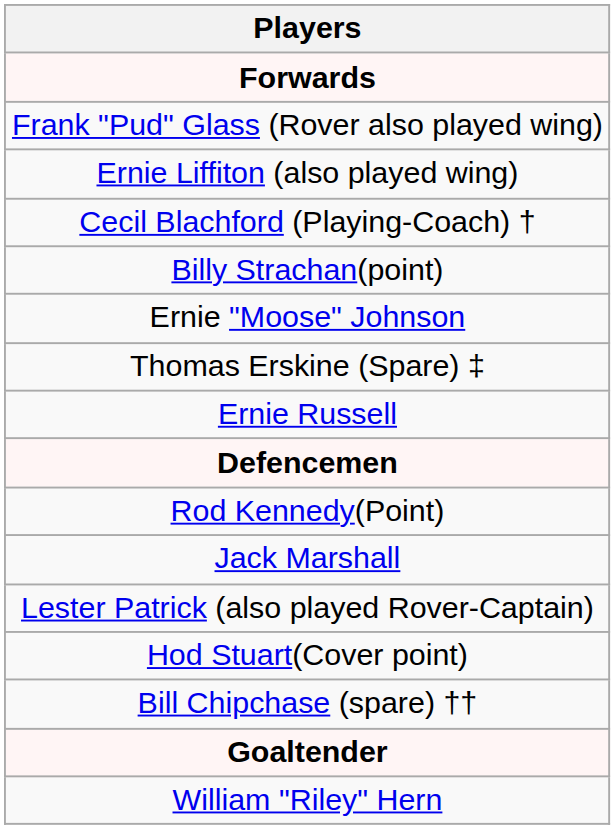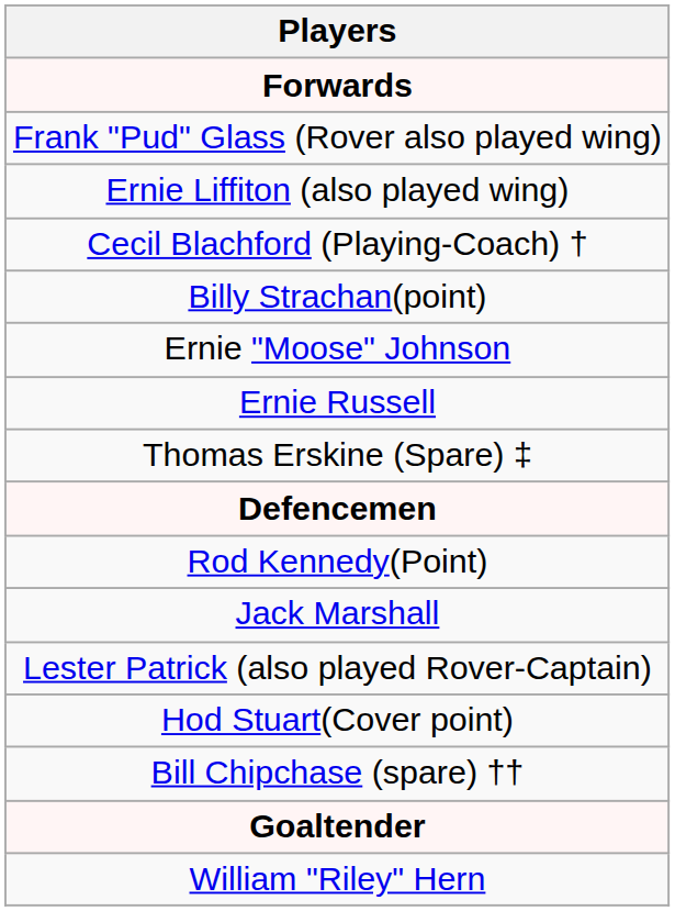row 8 | column 1: Thomas Erskine (Spare) ‡ -> Ernie Russell
row 9 | column 1: Ernie Russell -> Thomas Erskine (Spare) ‡
